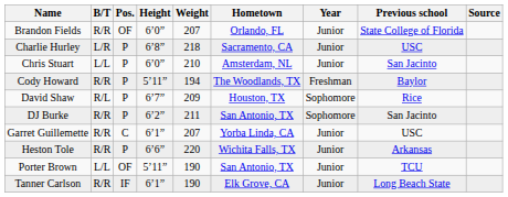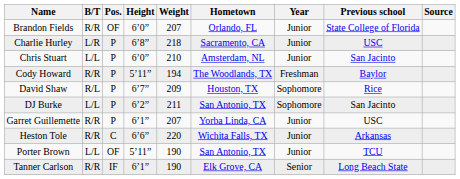DJ Burke | B/T: R/R -> L/L
Garret Guillemette | Pos.: C -> P
Heston Tole | Pos.: P -> C
Tanner Carlson | Year: Junior -> Senior
